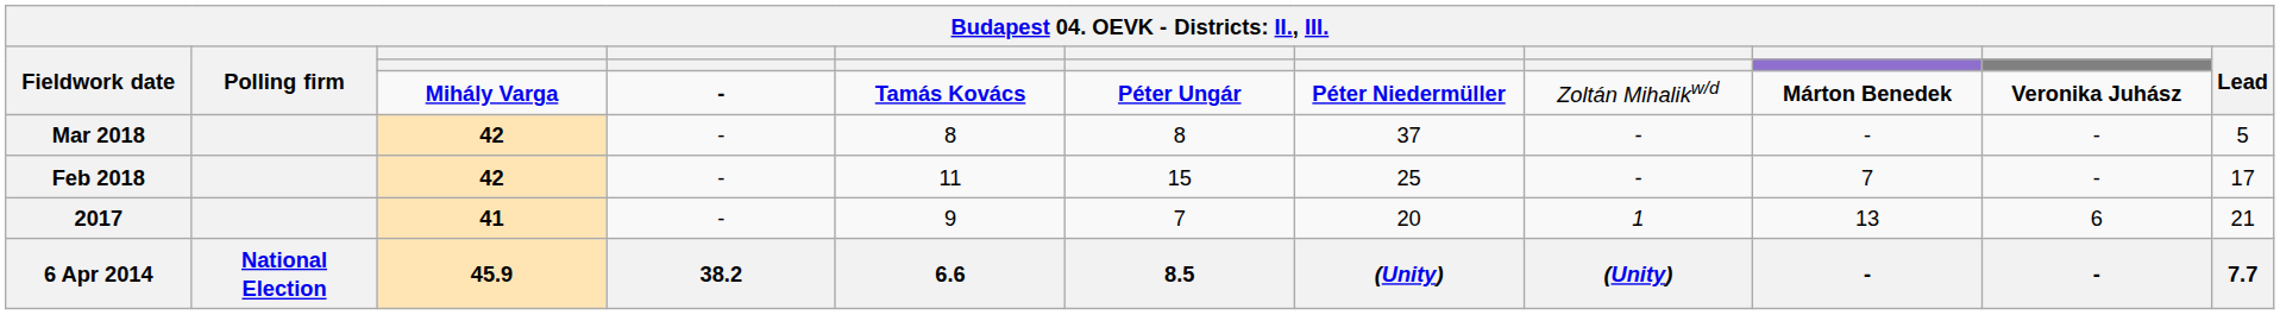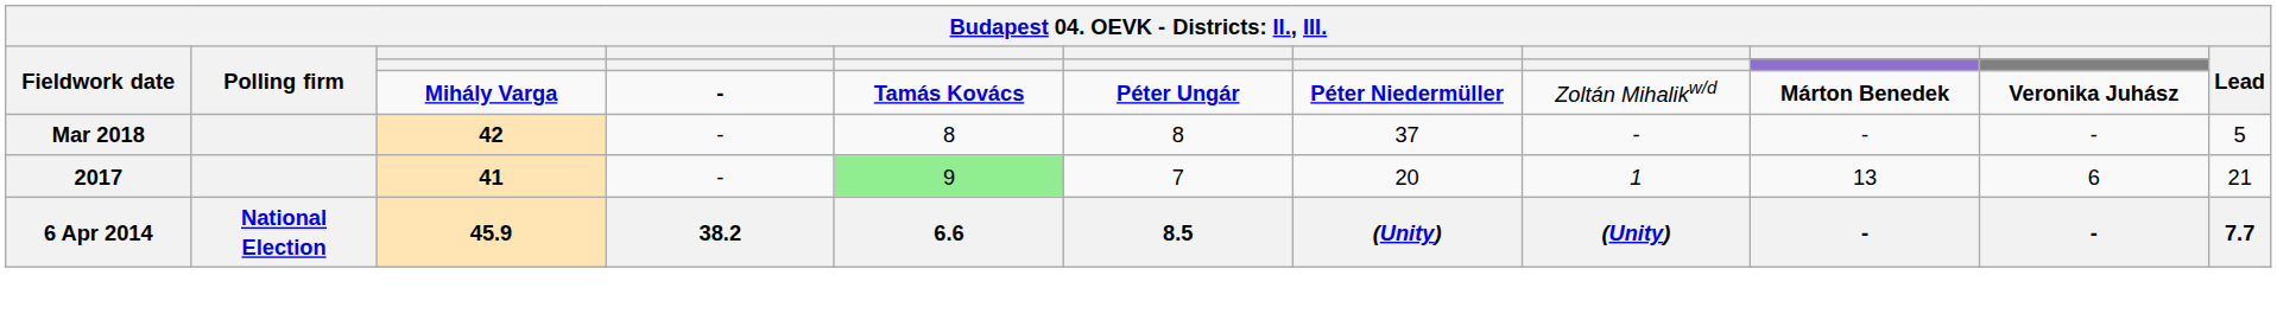- row: Feb 2018 | 42 | - | 11 | 15 | 25 | - | 7 | - | 17
2017 | column 5: no background -> lightgreen background
